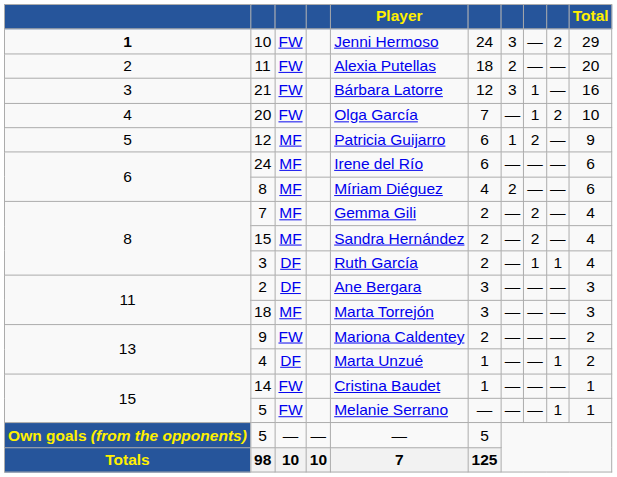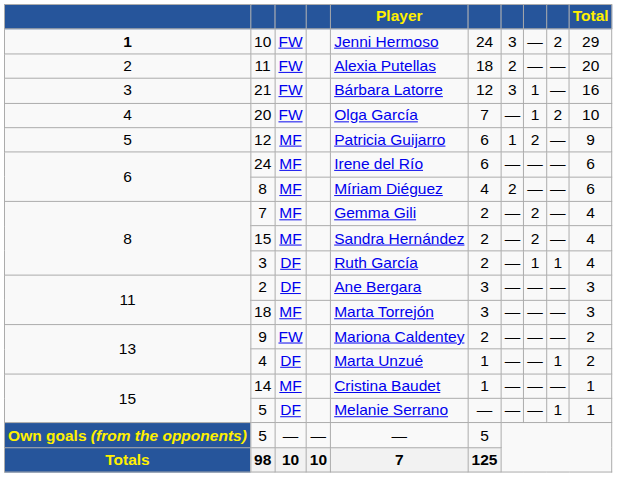14 | column 3: FW -> MF
15 / 5 | column 3: FW -> DF
